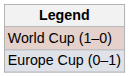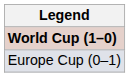row 2 | column 1: normal -> bold
